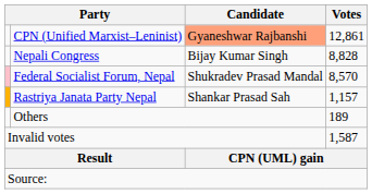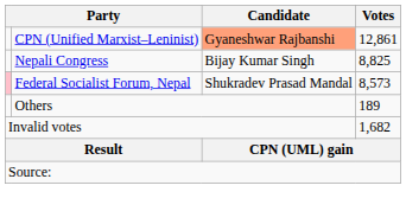Nepali Congress | Votes: 8,828 -> 8,825
Federal Socialist Forum, Nepal | Votes: 8,570 -> 8,573
- row: Rastriya Janata Party Nepal | Shankar Prasad Sah | 1,157
Invalid votes | Votes: 1,587 -> 1,682
